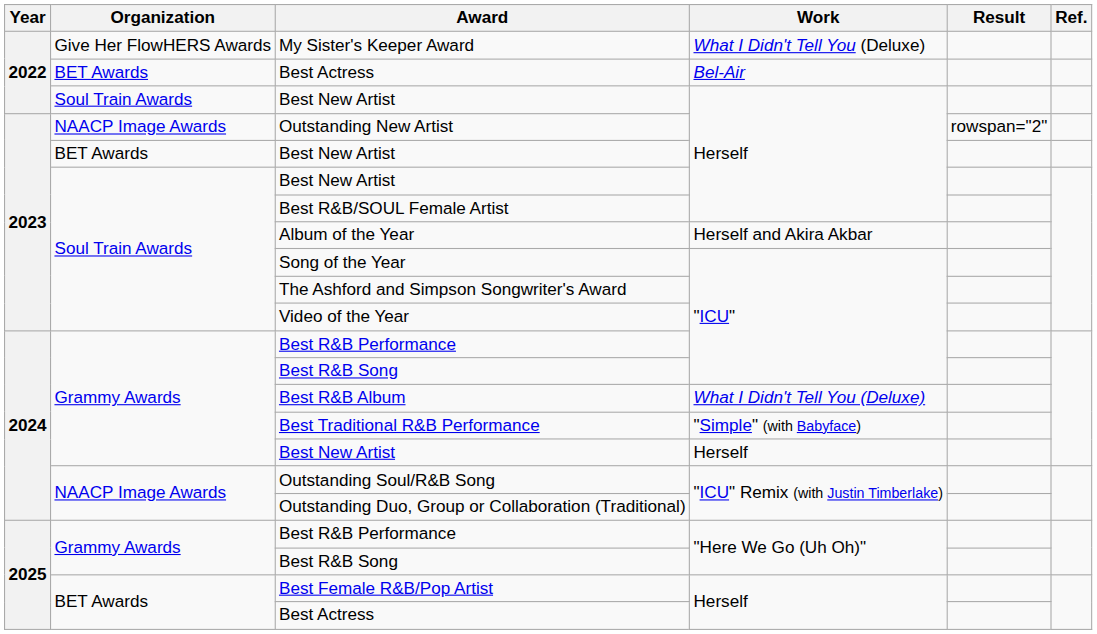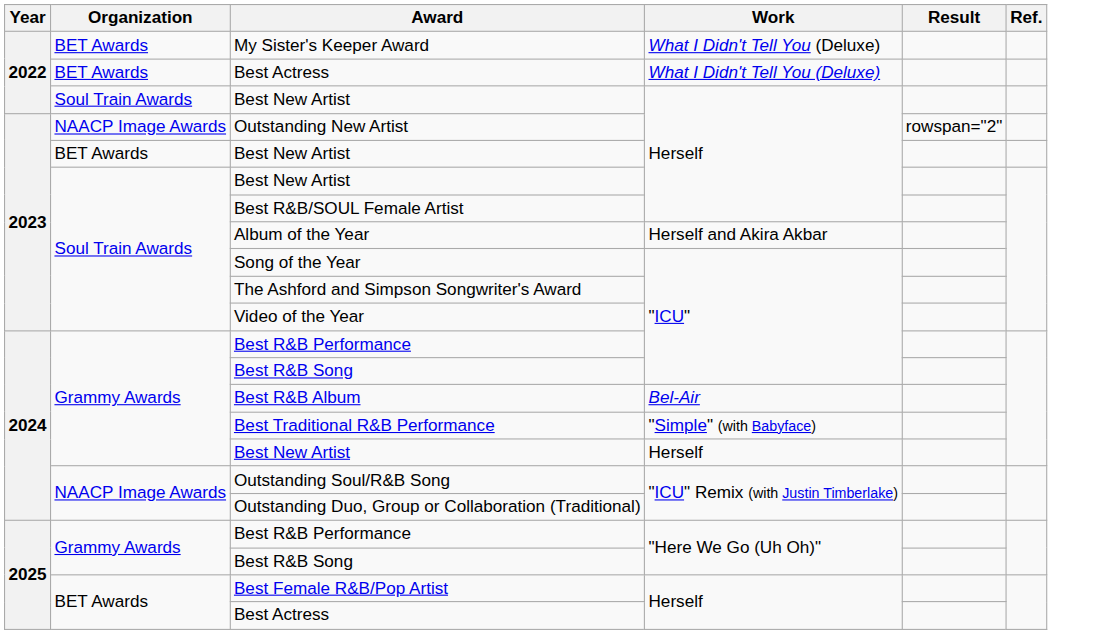My Sister's Keeper Award | Organization: Give Her FlowHERS Awards -> BET Awards
2022 / Best Actress | Work: Bel-Air -> What I Didn't Tell You (Deluxe)
Best R&B Album | Work: What I Didn't Tell You (Deluxe) -> Bel-Air
